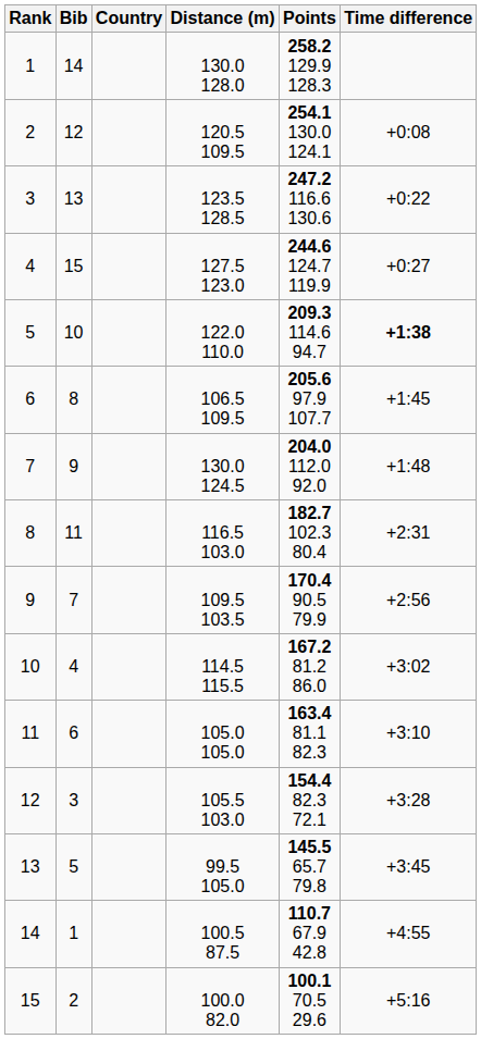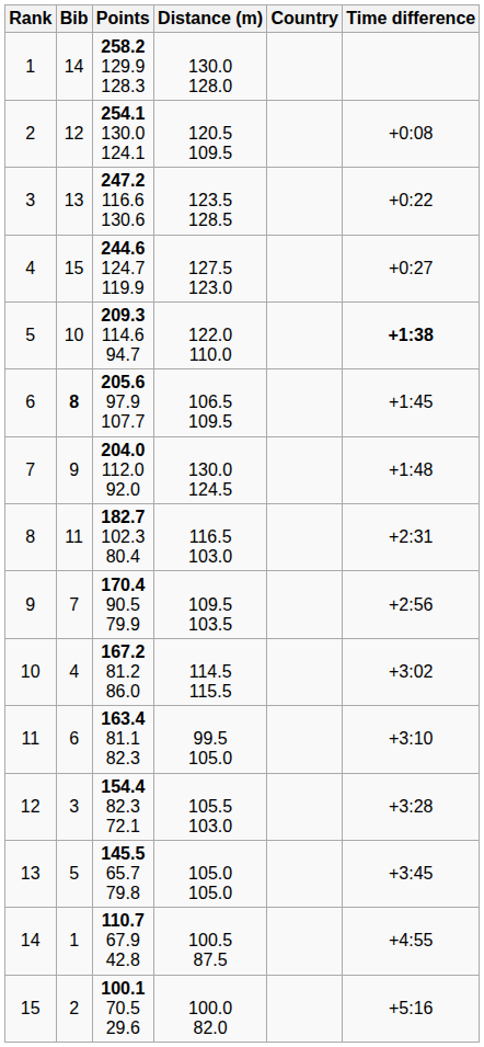columns swapped: Country <-> Points
row 7 | Bib: normal -> bold
row 12 | Distance (m): 105.0 105.0 -> 99.5 105.0
row 14 | Distance (m): 99.5 105.0 -> 105.0 105.0
